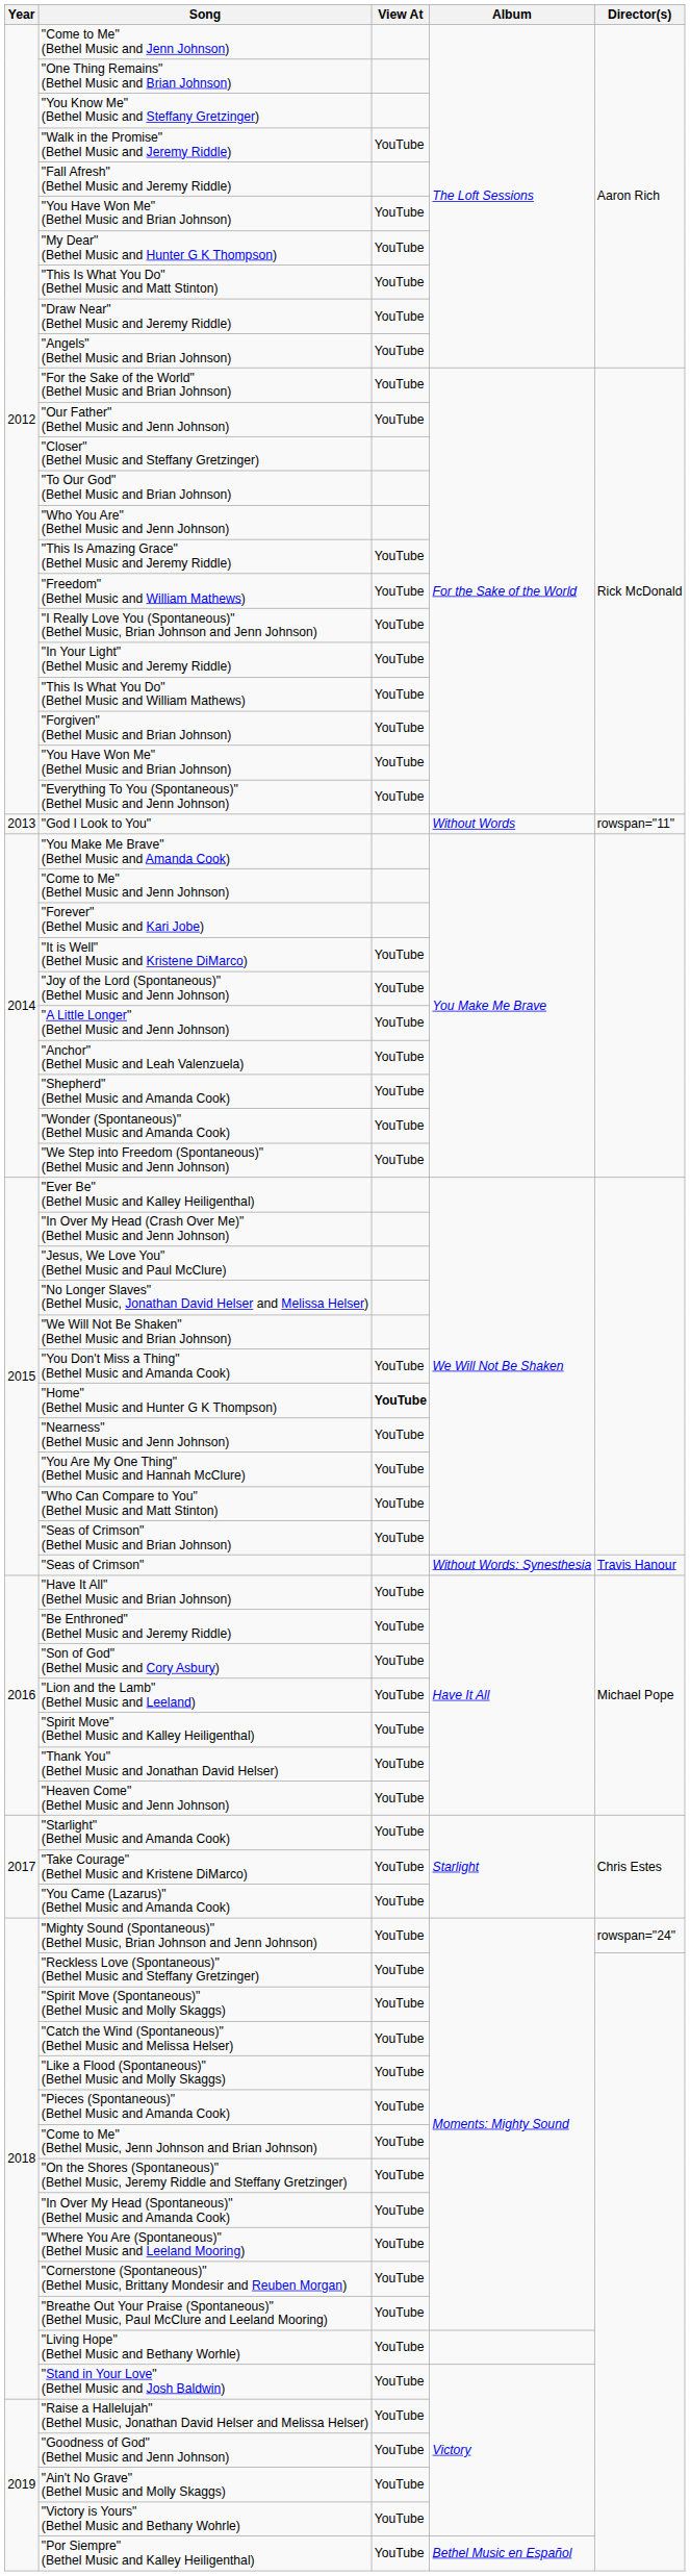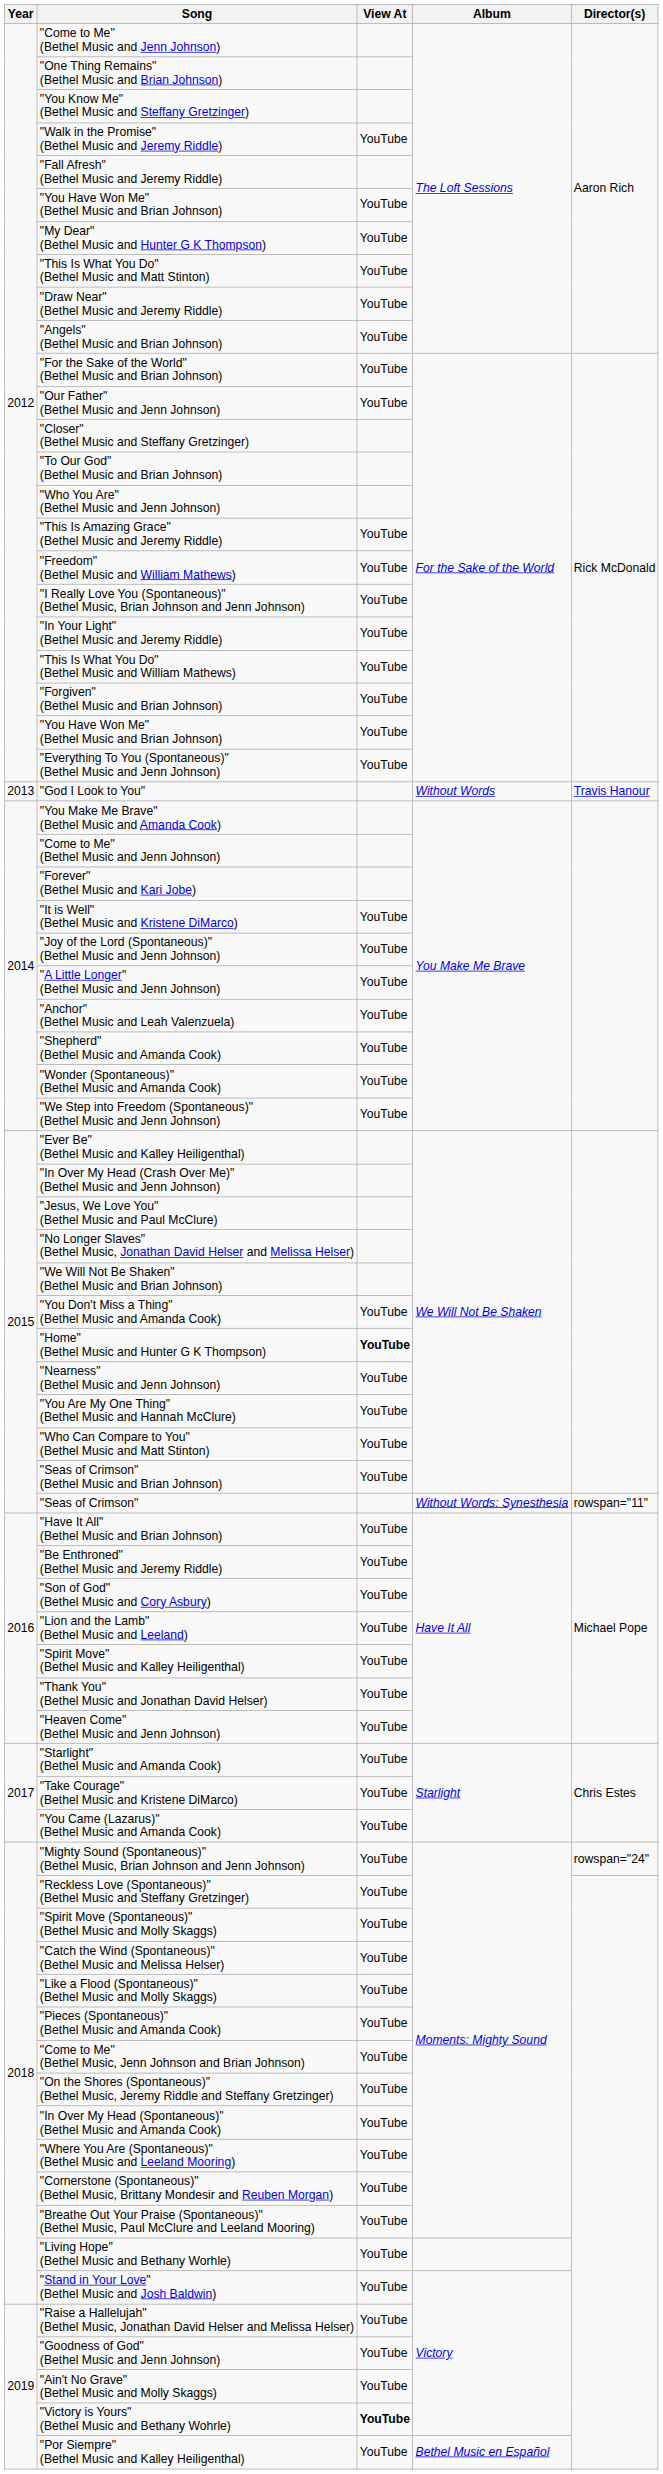"God I Look to You" | Director(s): rowspan="11" -> Travis Hanour
"Seas of Crimson" | Director(s): Travis Hanour -> rowspan="11"
"Victory is Yours" (Bethel Music and Bethany Wohrle) | View At: normal -> bold
